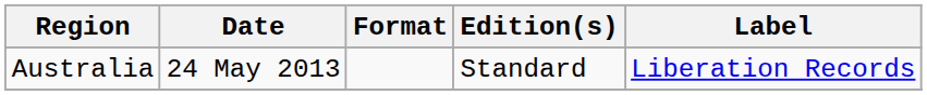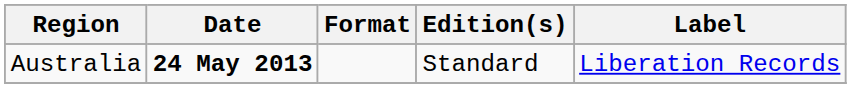Australia | Date: normal -> bold
